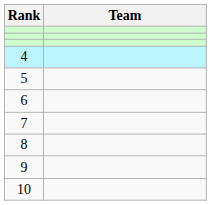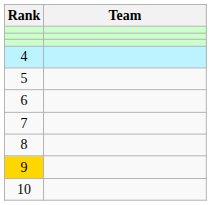row 10 | Rank: no background -> gold background
